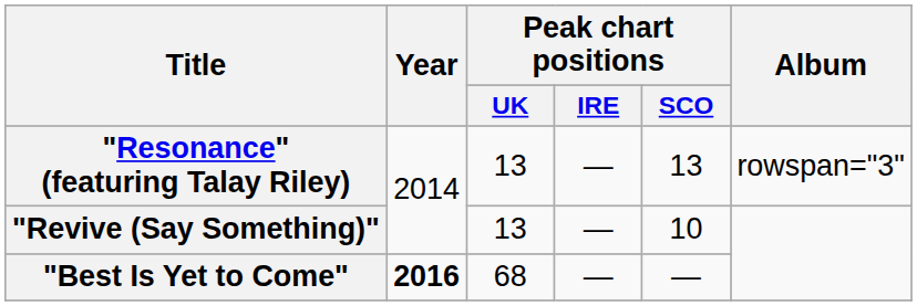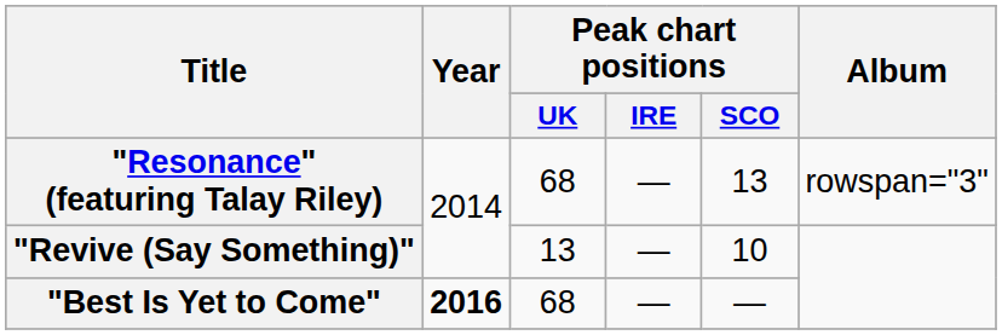"Resonance" (featuring Talay Riley) | Peak chart positions / UK: 13 -> 68
